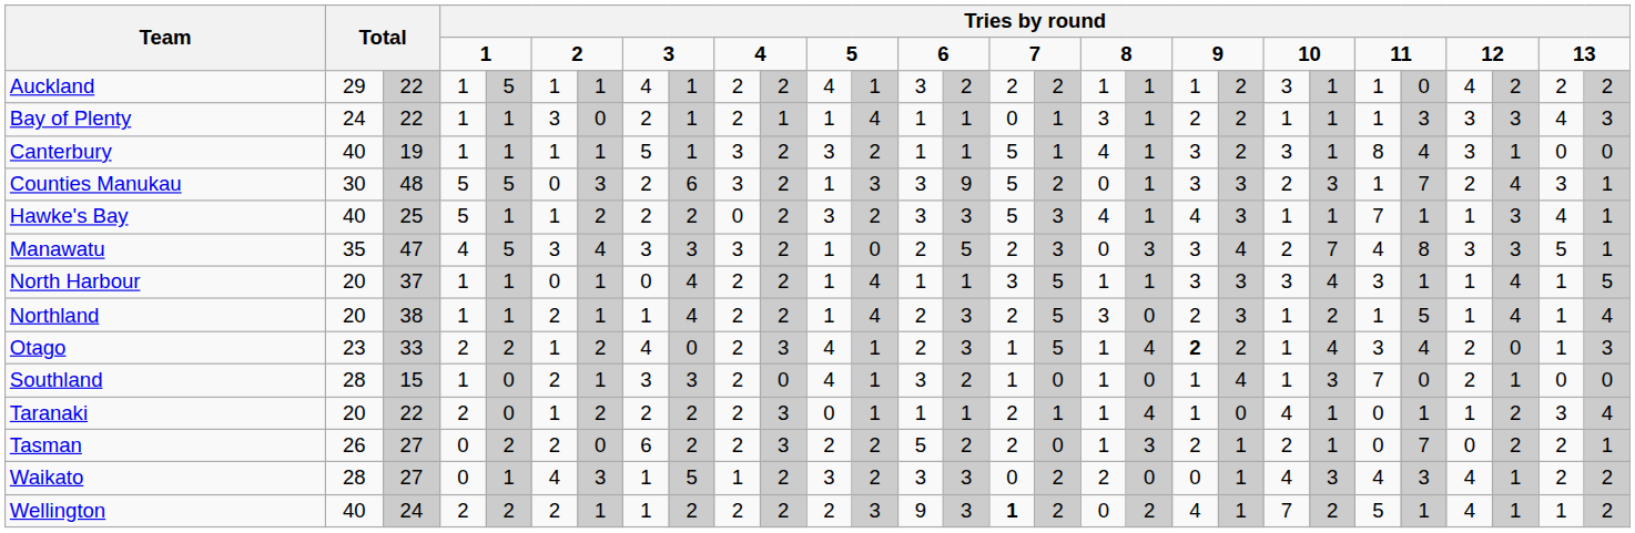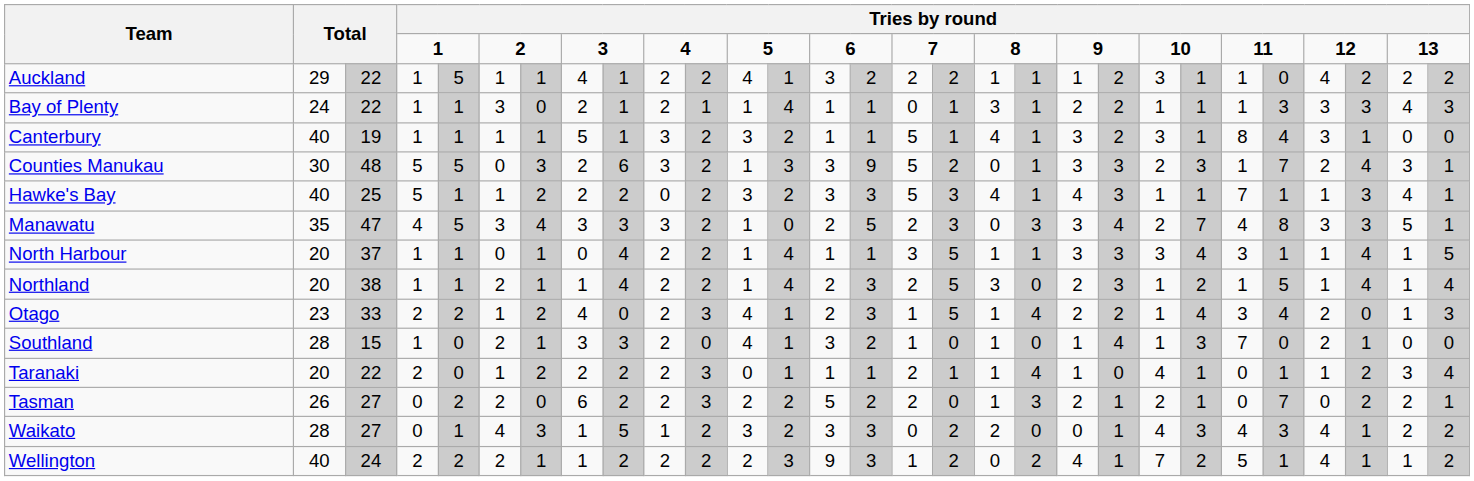Otago | column 20: bold -> normal
Wellington | column 16: bold -> normal
